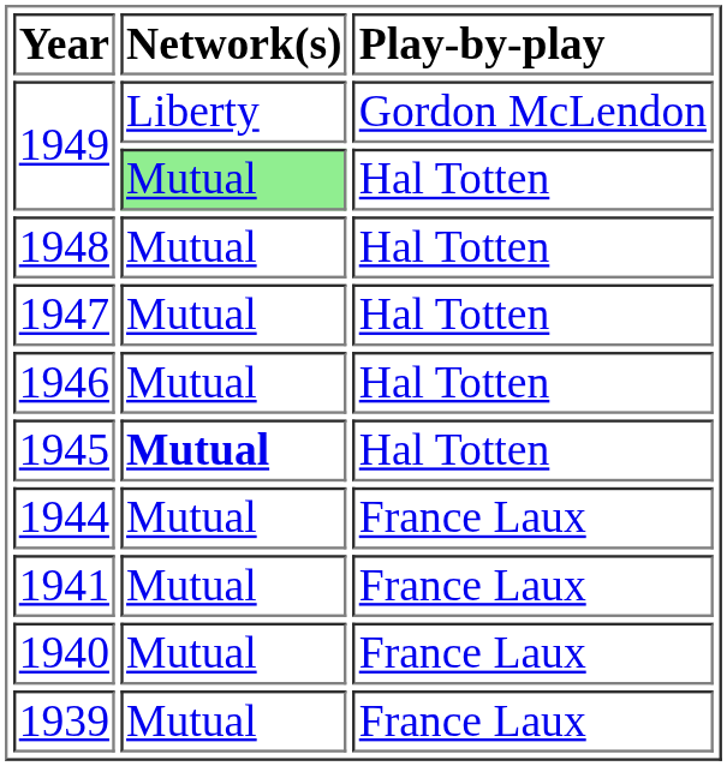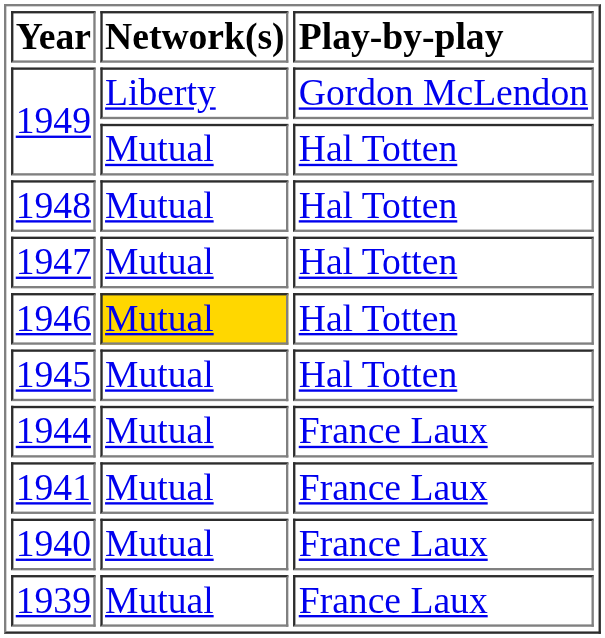1949 / Hal Totten | Network(s): lightgreen background -> no background
1946 | Network(s): no background -> gold background
1945 | Network(s): bold -> normal
